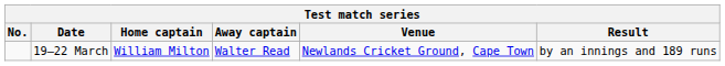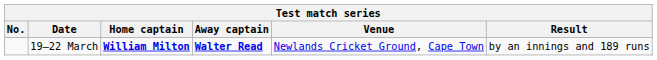19–22 March | Home captain: normal -> bold
19–22 March | Away captain: normal -> bold
